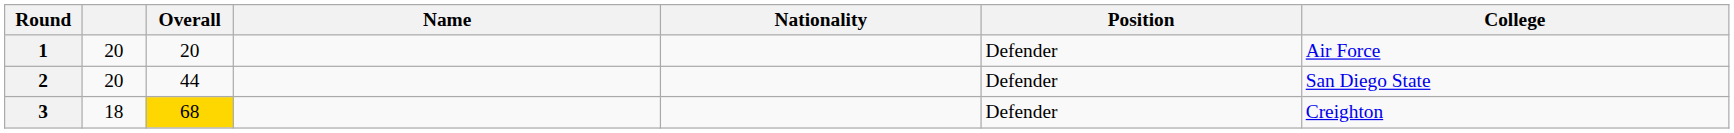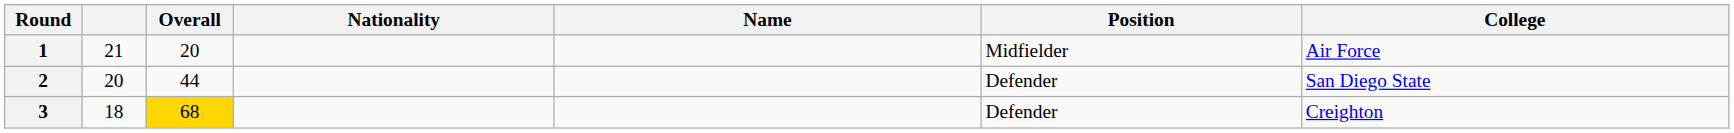columns swapped: Name <-> Nationality
1 | column 2: 20 -> 21
1 | Position: Defender -> Midfielder
